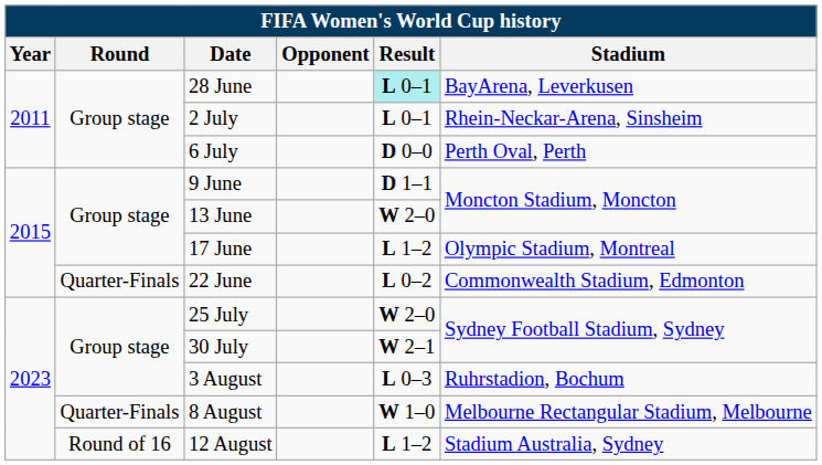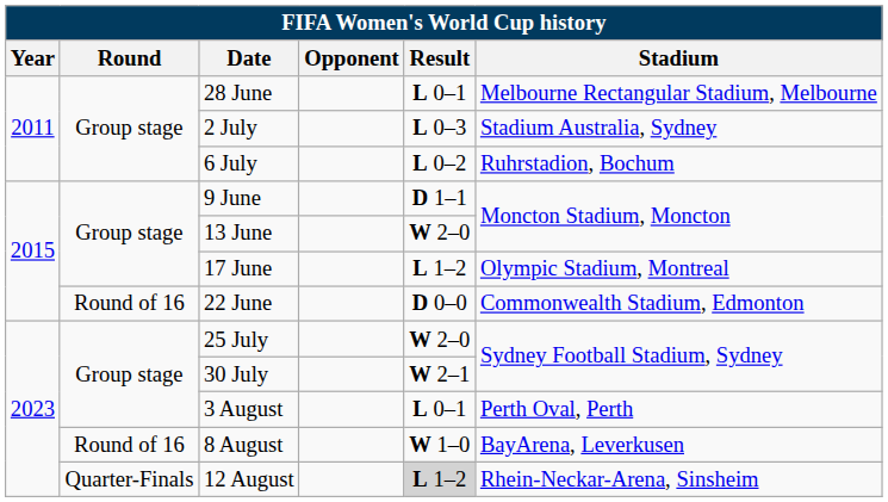28 June | Result: paleturquoise background -> no background
28 June | Stadium: BayArena, Leverkusen -> Melbourne Rectangular Stadium, Melbourne
2 July | Result: L 0–1 -> L 0–3
2 July | Stadium: Rhein-Neckar-Arena, Sinsheim -> Stadium Australia, Sydney
6 July | Result: D 0–0 -> L 0–2
6 July | Stadium: Perth Oval, Perth -> Ruhrstadion, Bochum
22 June | Round: Quarter-Finals -> Round of 16
22 June | Result: L 0–2 -> D 0–0
3 August | Result: L 0–3 -> L 0–1
3 August | Stadium: Ruhrstadion, Bochum -> Perth Oval, Perth
8 August | Round: Quarter-Finals -> Round of 16
8 August | Stadium: Melbourne Rectangular Stadium, Melbourne -> BayArena, Leverkusen
12 August | Round: Round of 16 -> Quarter-Finals
12 August | Result: no background -> lightgrey background
12 August | Stadium: Stadium Australia, Sydney -> Rhein-Neckar-Arena, Sinsheim
